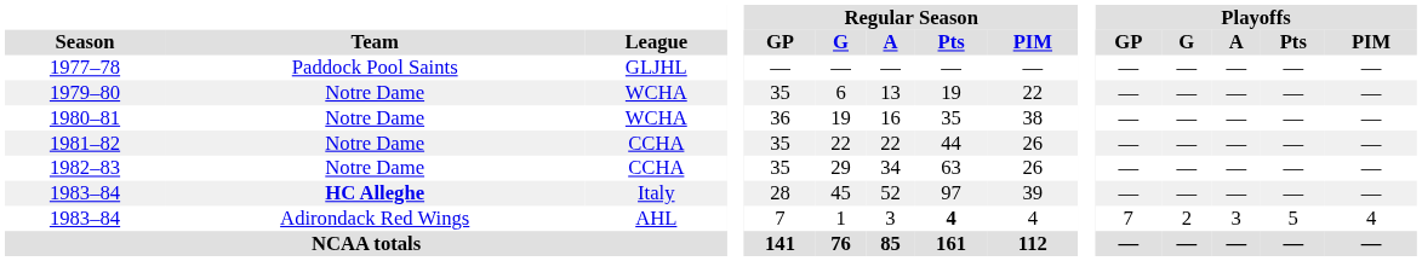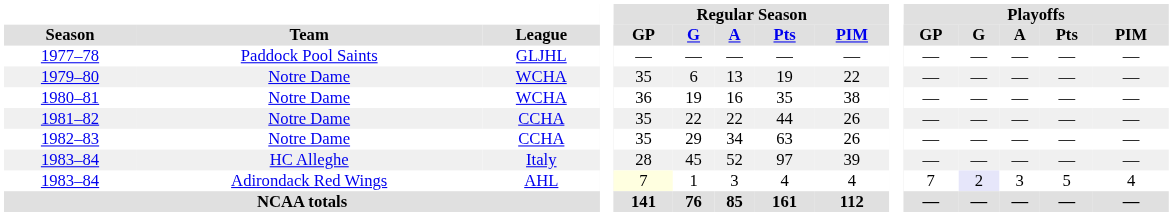1983–84 / Italy | Team: bold -> normal
1983–84 / AHL | Regular Season / GP: no background -> lightyellow background
1983–84 / AHL | Regular Season / Pts: bold -> normal
1983–84 / AHL | Playoffs / G: no background -> lavender background
